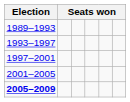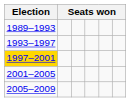1997–2001 | Election: no background -> gold background
2005–2009 | Election: bold -> normal
